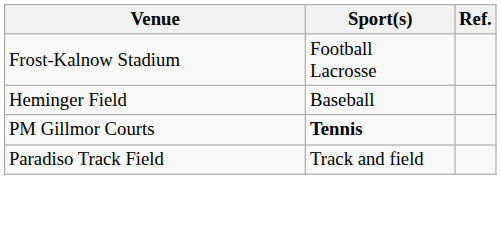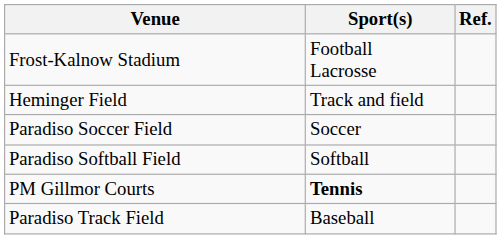Heminger Field | Sport(s): Baseball -> Track and field
+ row: Paradiso Soccer Field | Soccer
+ row: Paradiso Softball Field | Softball
Paradiso Track Field | Sport(s): Track and field -> Baseball
